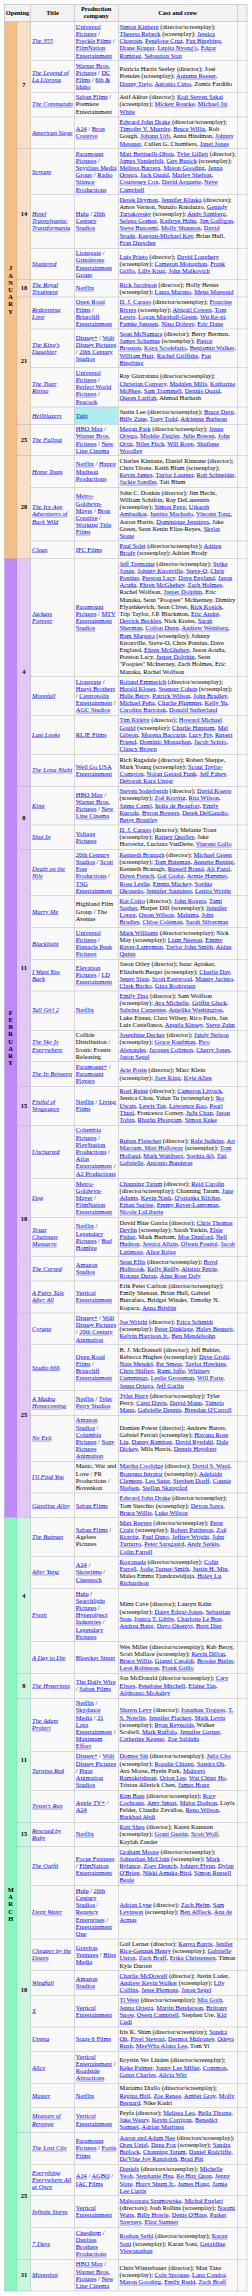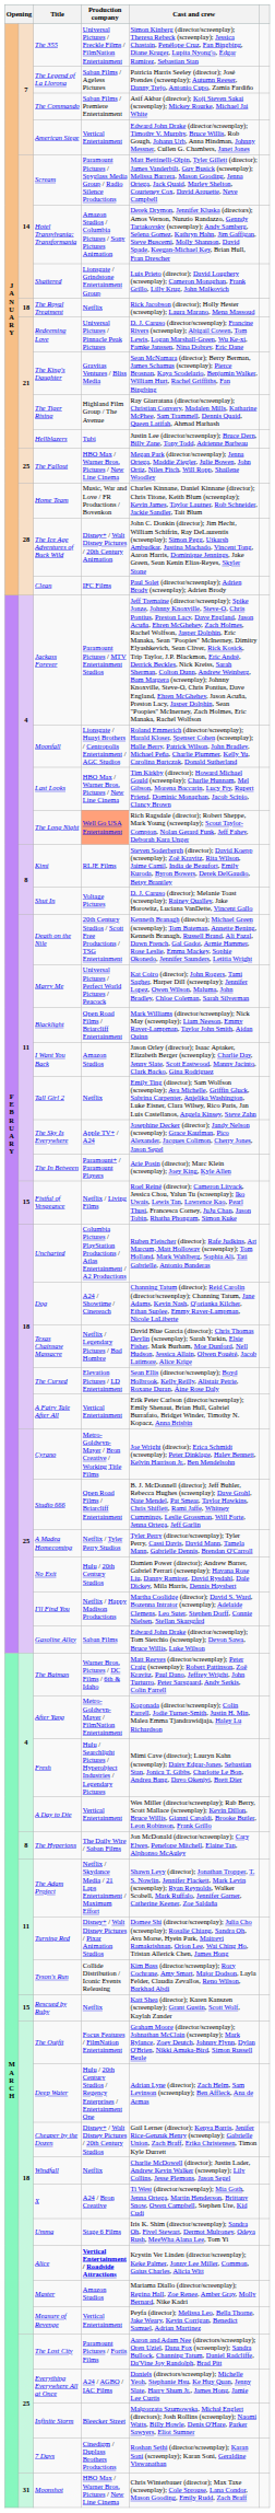The Legend of La Llorona | Production company: Warner Bros. Pictures / DC Films / 6th & Idaho -> Saban Films / Ageless Pictures
American Siege | Production company: A24 / Bron Creative -> Vertical Entertainment
Hotel Transylvania: Transformania | Production company: Hulu / 20th Century Studios -> Amazon Studios / Columbia Pictures / Sony Pictures Animation
Redeeming Love | Production company: Open Road Films / Briarcliff Entertainment -> Universal Pictures / Pinnacle Peak Pictures
The King's Daughter | Production company: Disney+ / Walt Disney Pictures / 20th Century Studios -> Gravitas Ventures / Bliss Media
The Tiger Rising | Production company: Universal Pictures / Perfect World Pictures / Peacock -> Highland Film Group / The Avenue
Hellblazers | Production company: paleturquoise background -> no background
Home Team | Production company: Netflix / Happy Madison Productions -> Music, War and Love / FR Productions / Bovenkon
The Ice Age Adventures of Buck Wild | Production company: Metro-Goldwyn-Mayer / Bron Creative / Working Title Films -> Disney+ / Walt Disney Pictures / 20th Century Animation
Last Looks | Production company: RLJE Films -> HBO Max / Warner Bros. Pictures / New Line Cinema
The Long Night | Production company: no background -> lightsalmon background
Kimi | Production company: HBO Max / Warner Bros. Pictures / New Line Cinema -> RLJE Films
Marry Me | Production company: Highland Film Group / The Avenue -> Universal Pictures / Perfect World Pictures / Peacock
Blacklight | Production company: Universal Pictures / Pinnacle Peak Pictures -> Open Road Films / Briarcliff Entertainment
I Want You Back | Production company: Elevation Pictures / LD Entertainment -> Amazon Studios
The Sky Is Everywhere | Production company: Collide Distribution / Iconic Events Releasing -> Apple TV+ / A24
Dog | Production company: Metro-Goldwyn-Mayer / FilmNation Entertainment -> A24 / Showtime / Cinereach
The Cursed | Production company: Amazon Studios -> Elevation Pictures / LD Entertainment
Cyrano | Production company: Disney+ / Walt Disney Pictures / 20th Century Animation -> Metro-Goldwyn-Mayer / Bron Creative / Working Title Films
No Exit | Production company: Amazon Studios / Columbia Pictures / Sony Pictures Animation -> Hulu / 20th Century Studios
I'll Find You | Production company: Music, War and Love / FR Productions / Bovenkon -> Netflix / Happy Madison Productions
The Batman | Production company: Saban Films / Ageless Pictures -> Warner Bros. Pictures / DC Films / 6th & Idaho
After Yang | Production company: A24 / Showtime / Cinereach -> Metro-Goldwyn-Mayer / FilmNation Entertainment
A Day to Die | Production company: Bleecker Street -> Vertical Entertainment
Tyson's Run | Production company: Apple TV+ / A24 -> Collide Distribution / Iconic Events Releasing
Cheaper by the Dozen | Production company: Gravitas Ventures / Bliss Media -> Disney+ / Walt Disney Pictures / 20th Century Studios
Windfall | Production company: Amazon Studios -> Netflix
X | Production company: Vertical Entertainment -> A24 / Bron Creative
Alice | Production company: normal -> bold
Master | Production company: Netflix -> Amazon Studios
Infinite Storm | Production company: Vertical Entertainment -> Bleecker Street
